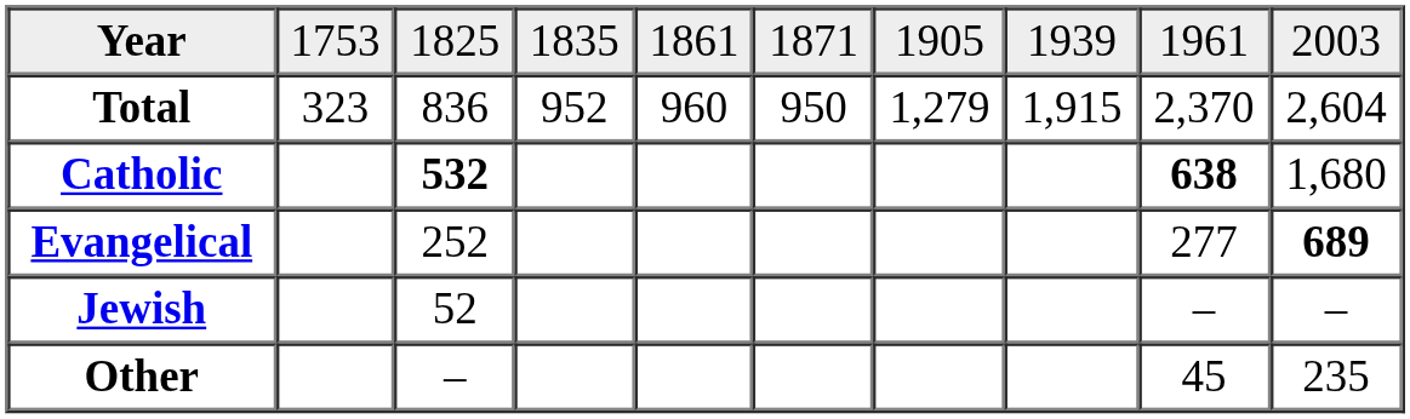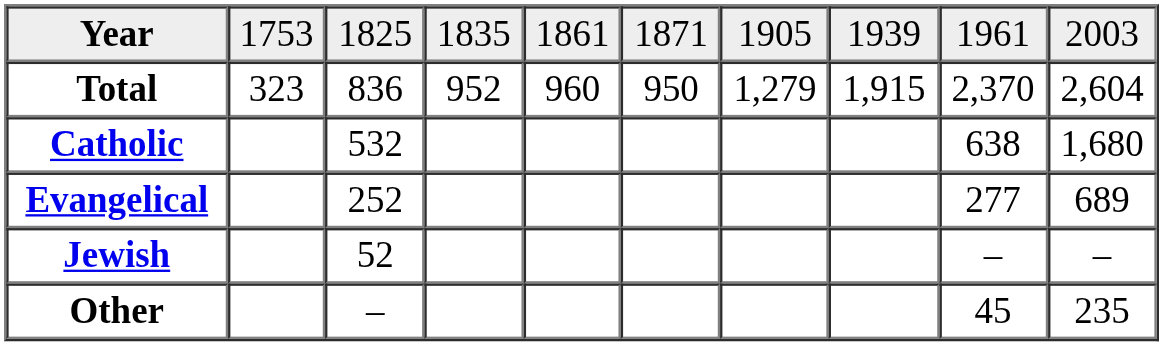Catholic | column 3: bold -> normal
Catholic | column 9: bold -> normal
Evangelical | column 10: bold -> normal
